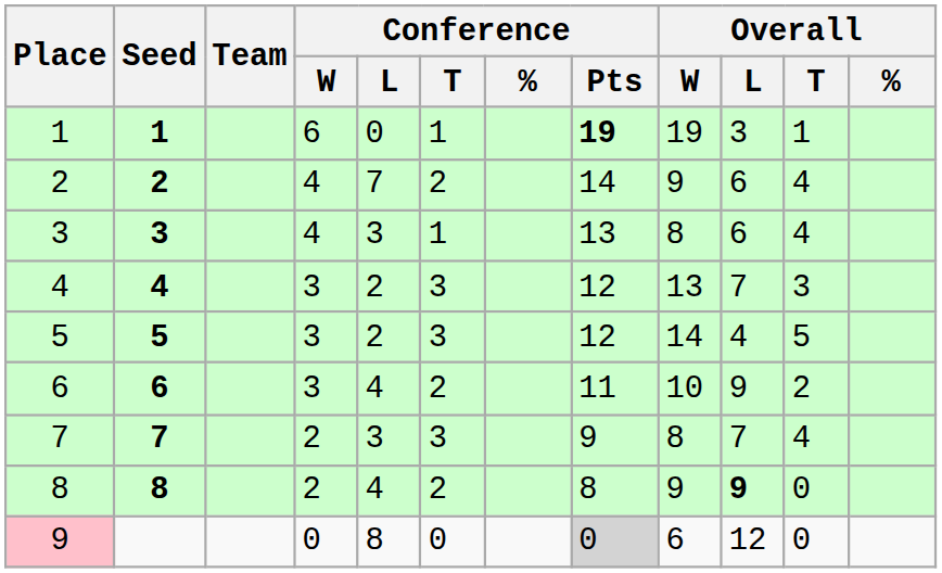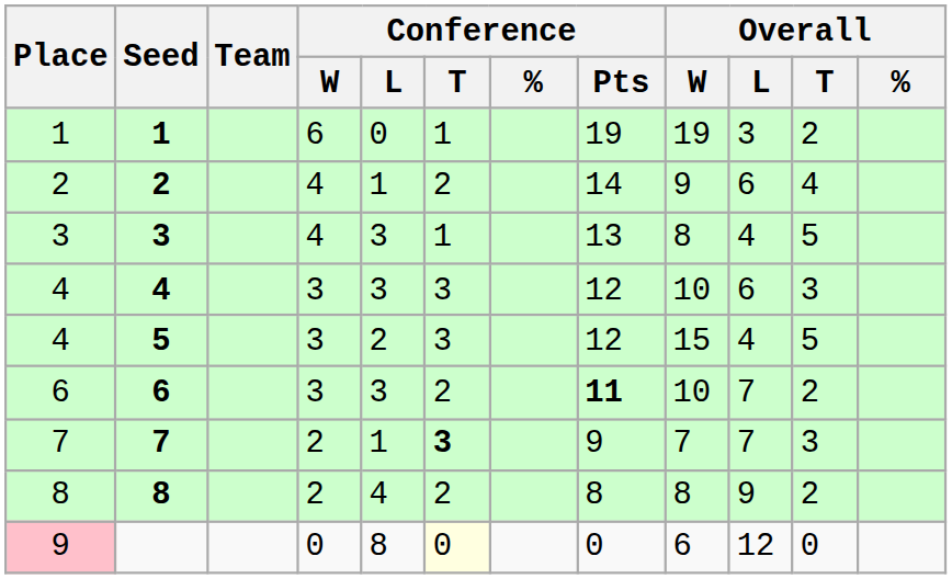row 3 | Conference / Pts: bold -> normal
row 3 | Overall / T: 1 -> 2
row 4 | Conference / L: 7 -> 1
row 5 | Overall / L: 6 -> 4
row 5 | Overall / T: 4 -> 5
row 6 | Conference / L: 2 -> 3
row 6 | Overall / W: 13 -> 10
row 6 | Overall / L: 7 -> 6
row 7 | Place: 5 -> 4
row 7 | Overall / W: 14 -> 15
row 8 | Conference / L: 4 -> 3
row 8 | Conference / Pts: normal -> bold
row 8 | Overall / L: 9 -> 7
row 9 | Conference / L: 3 -> 1
row 9 | Conference / T: normal -> bold
row 9 | Overall / W: 8 -> 7
row 9 | Overall / T: 4 -> 3
row 10 | Overall / W: 9 -> 8
row 10 | Overall / L: bold -> normal
row 10 | Overall / T: 0 -> 2
row 11 | Conference / T: no background -> lightyellow background
row 11 | Conference / Pts: lightgrey background -> no background
